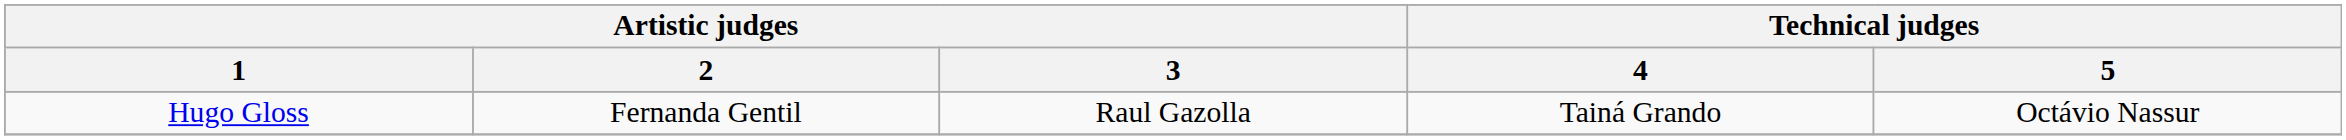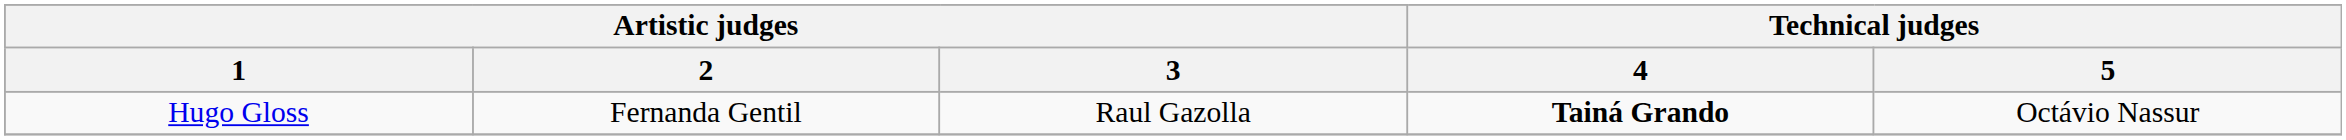Hugo Gloss | Technical judges / 4: normal -> bold
